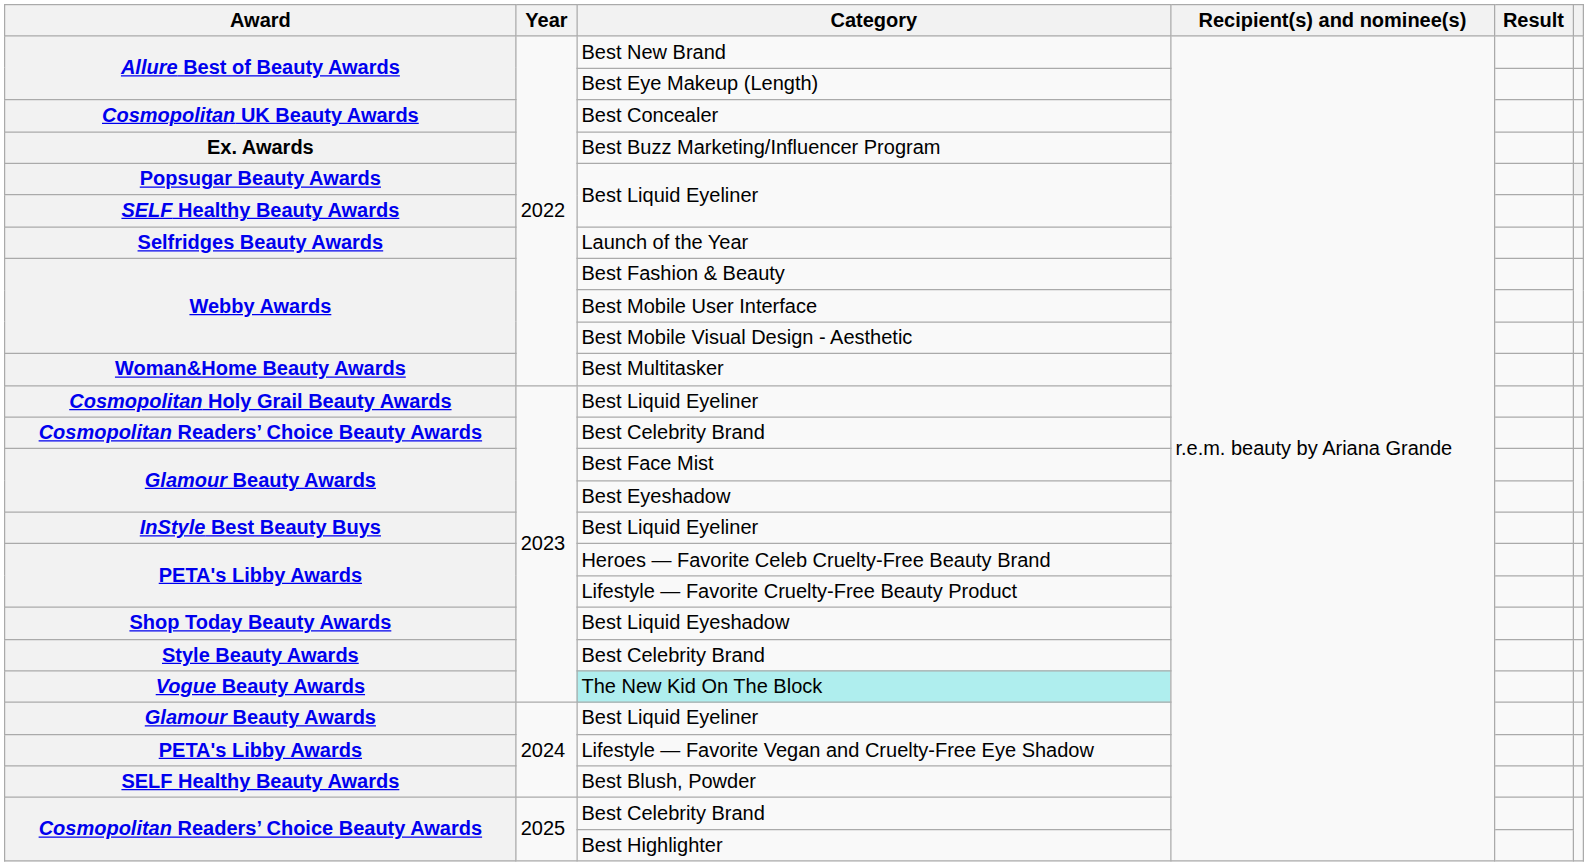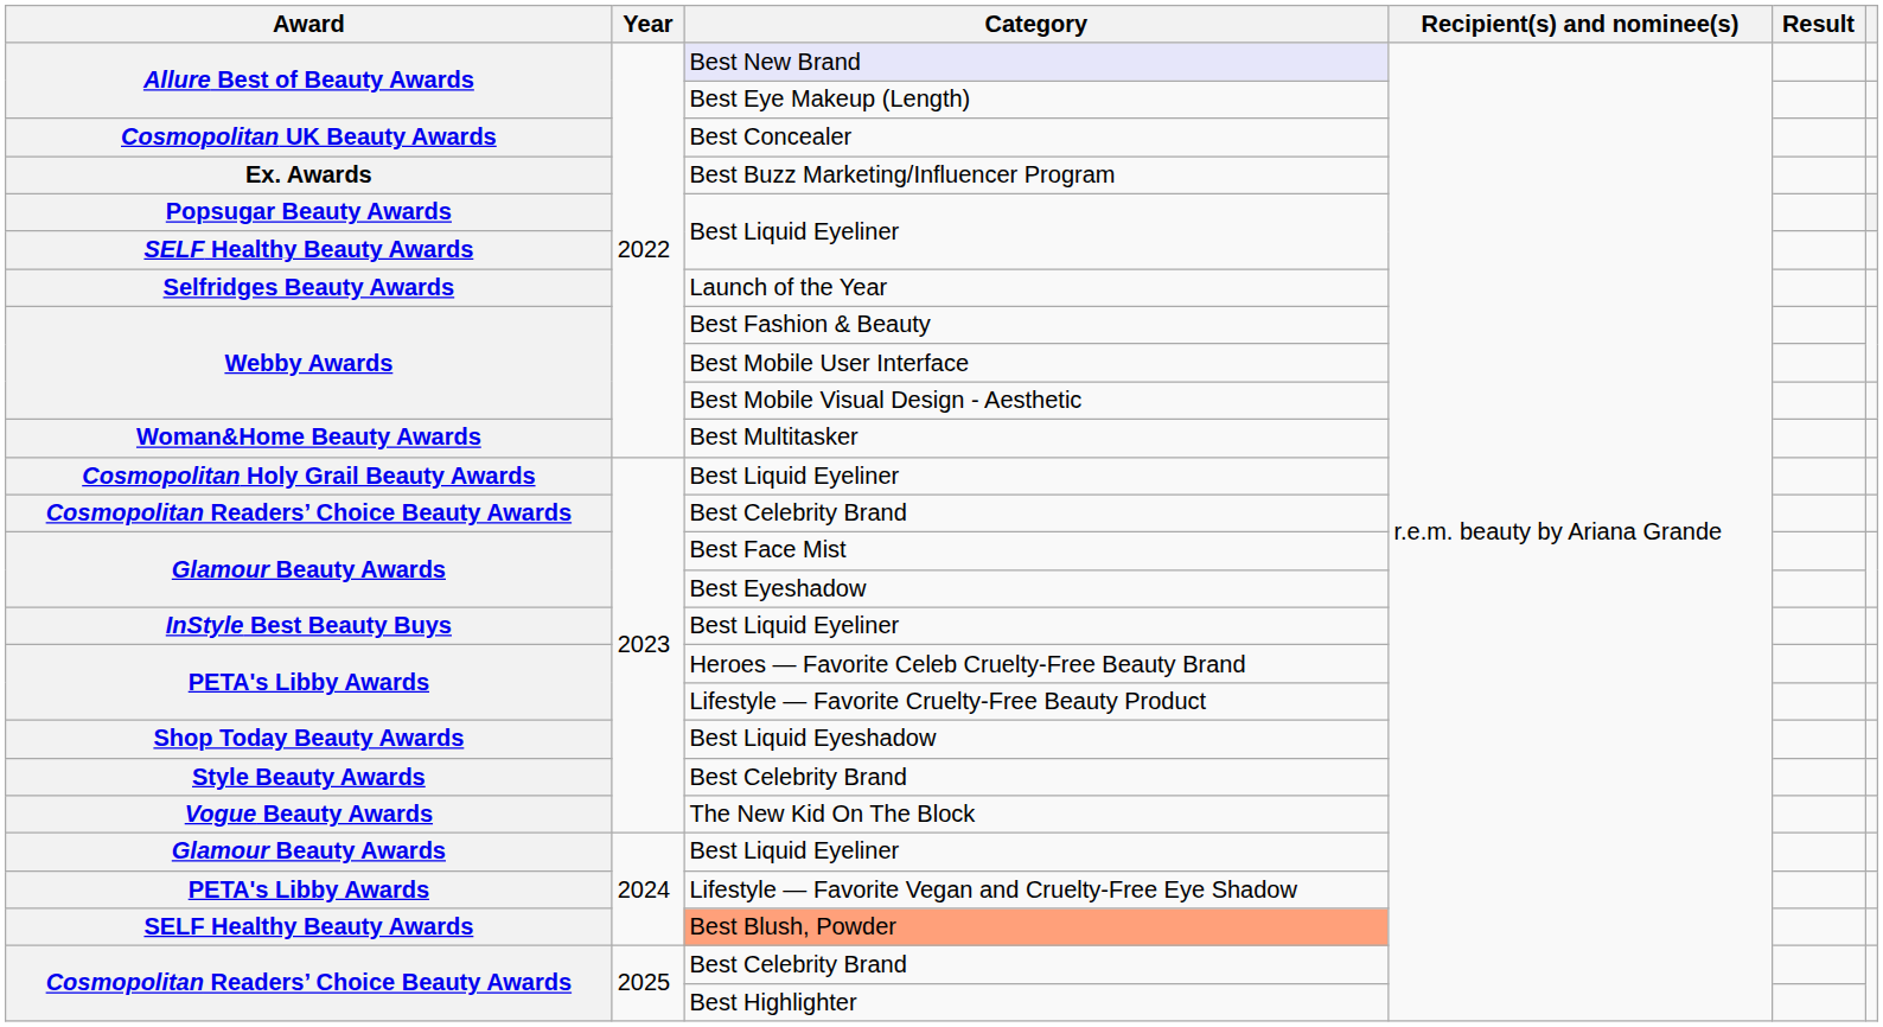Best New Brand | Category: no background -> lavender background
The New Kid On The Block | Category: paleturquoise background -> no background
Best Blush, Powder | Category: no background -> lightsalmon background
